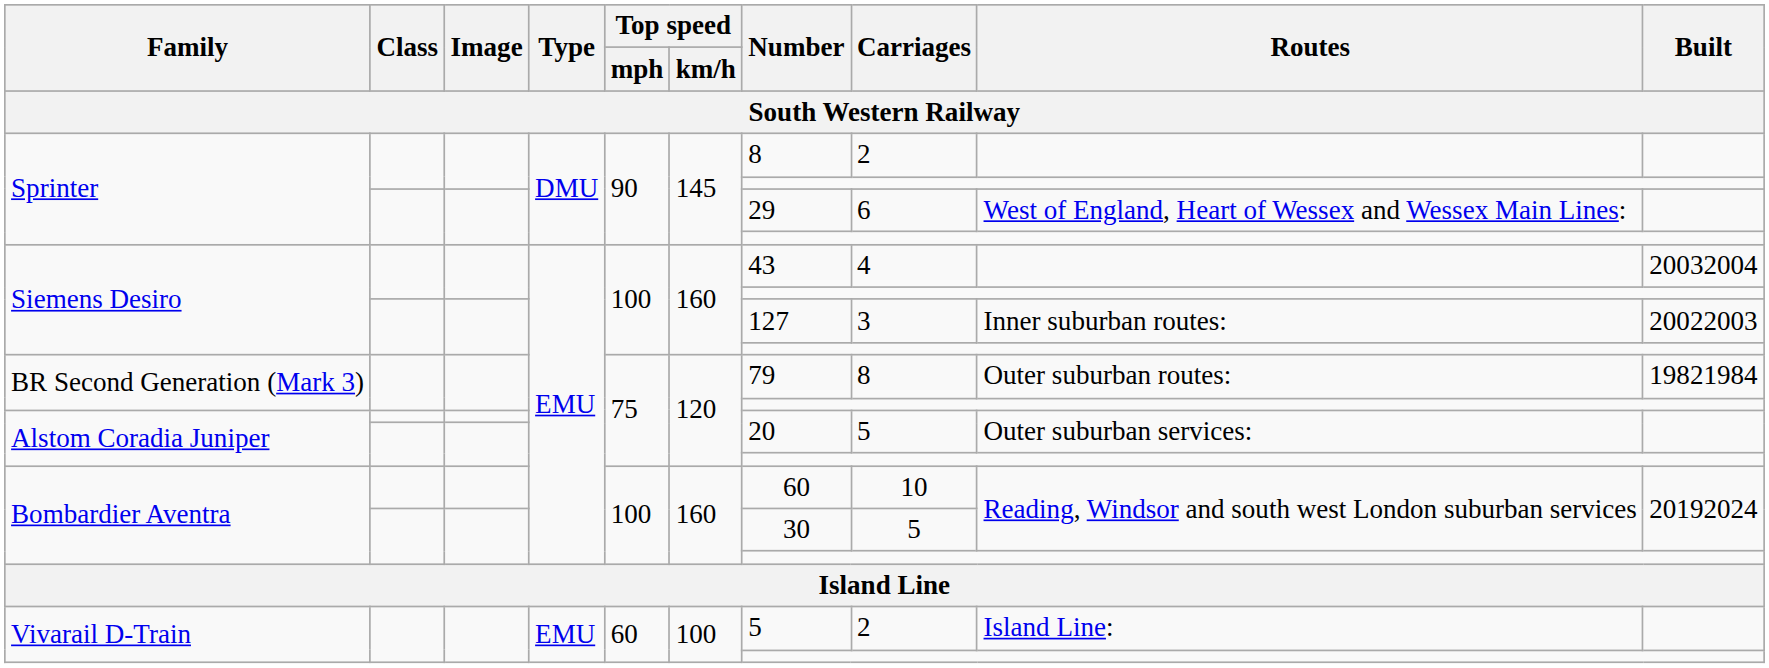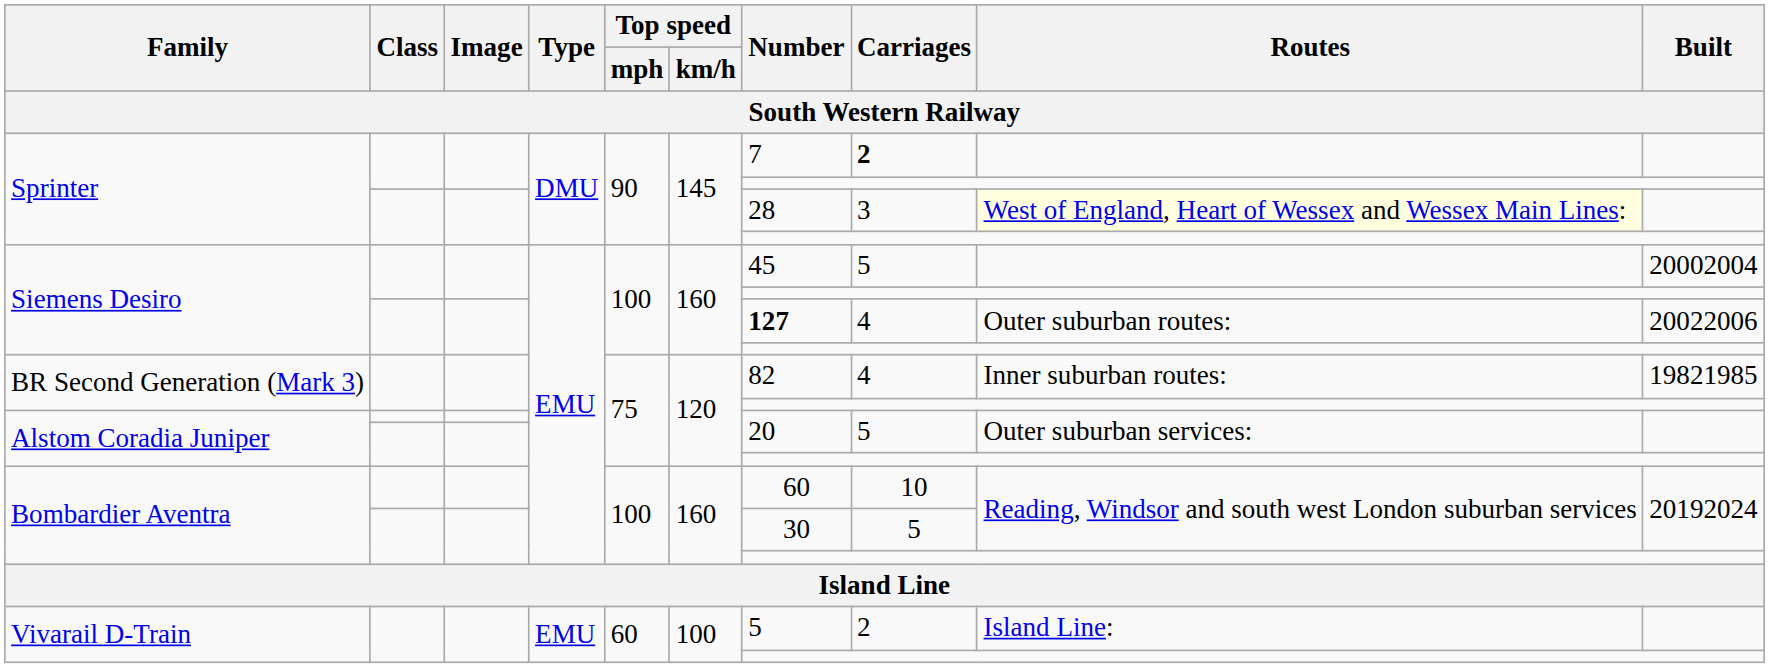row 4 | Number: 8 -> 7
row 4 | Carriages: normal -> bold
row 6 | Number: 29 -> 28
row 6 | Carriages: 6 -> 3
row 6 | Routes: no background -> lightyellow background
row 8 | Number: 43 -> 45
row 8 | Carriages: 4 -> 5
row 8 | Built: 20032004 -> 20002004
row 10 | Number: normal -> bold
row 10 | Carriages: 3 -> 4
row 10 | Routes: Inner suburban routes: -> Outer suburban routes:
row 10 | Built: 20022003 -> 20022006
row 12 | Number: 79 -> 82
row 12 | Carriages: 8 -> 4
row 12 | Routes: Outer suburban routes: -> Inner suburban routes:
row 12 | Built: 19821984 -> 19821985
